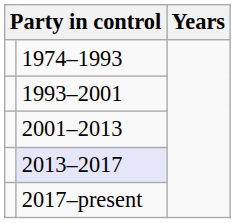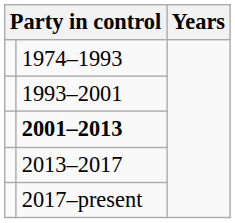2001–2013 | column 2: normal -> bold
2013–2017 | column 2: lavender background -> no background
